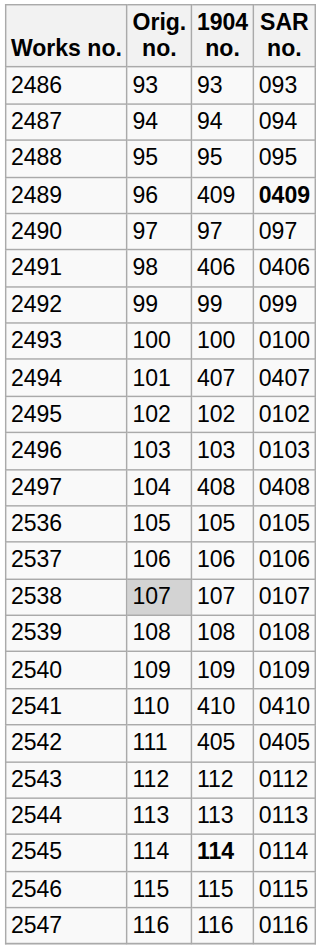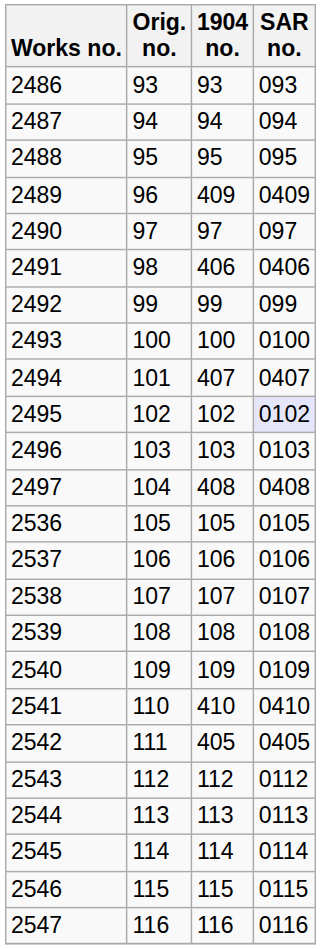2489 | SAR no.: bold -> normal
2495 | SAR no.: no background -> lavender background
2538 | Orig. no.: lightgrey background -> no background
2545 | 1904 no.: bold -> normal
